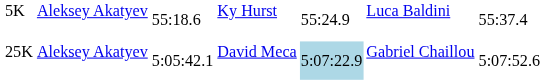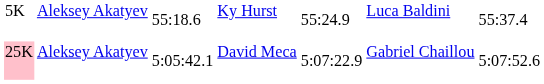Aleksey Akatyev / David Meca | column 1: no background -> pink background
Aleksey Akatyev / David Meca | column 5: lightblue background -> no background
